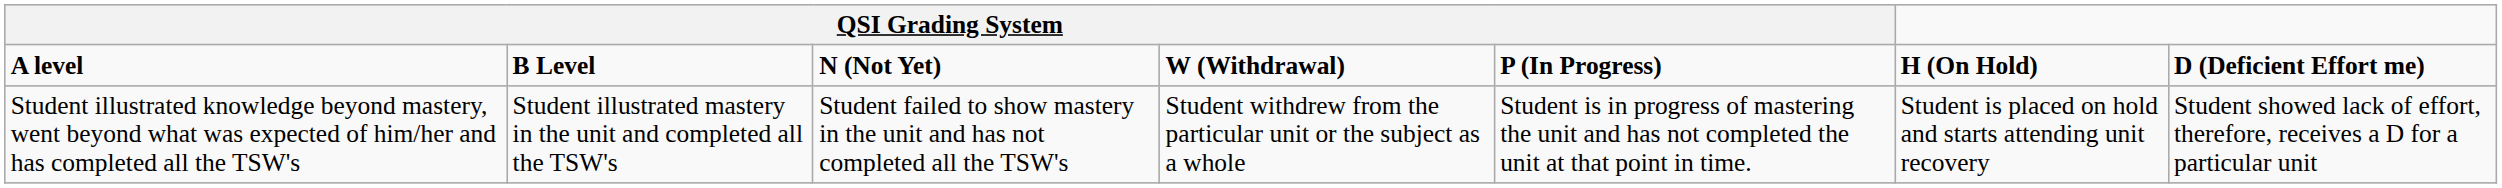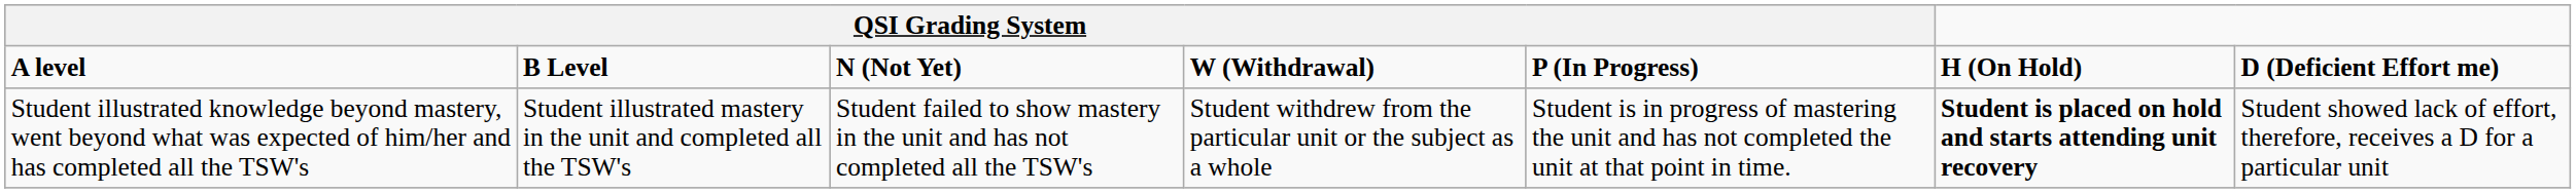row 3 | H (On Hold): normal -> bold
